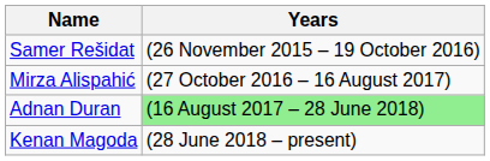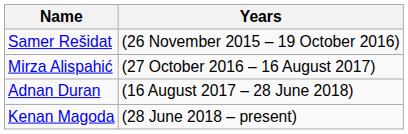Adnan Duran | Years: lightgreen background -> no background
